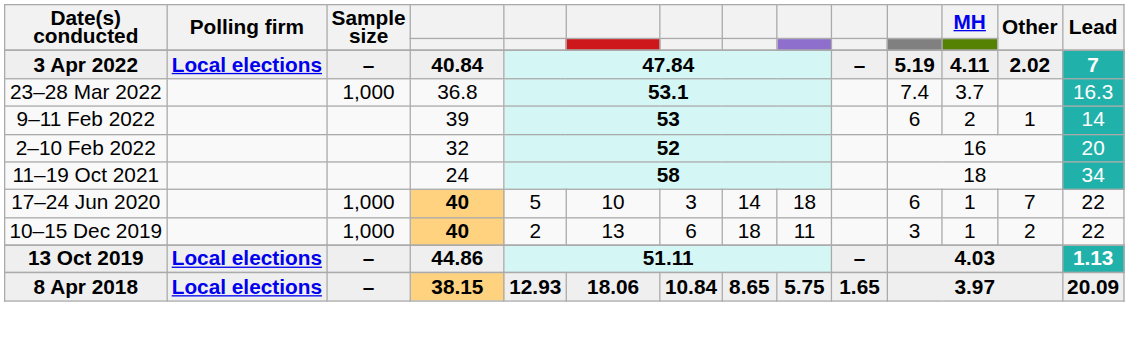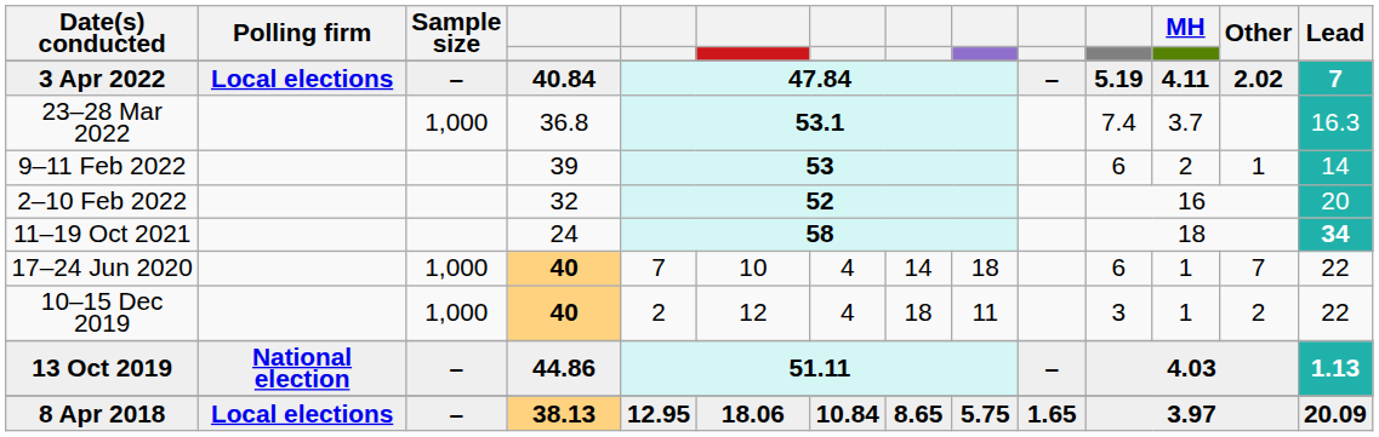11–19 Oct 2021 | Lead: normal -> bold
17–24 Jun 2020 | column 5: 5 -> 7
17–24 Jun 2020 | column 7: 3 -> 4
10–15 Dec 2019 | column 6: 13 -> 12
10–15 Dec 2019 | column 7: 6 -> 4
13 Oct 2019 | Polling firm: Local elections -> National election
8 Apr 2018 | column 4: 38.15 -> 38.13
8 Apr 2018 | column 5: 12.93 -> 12.95
